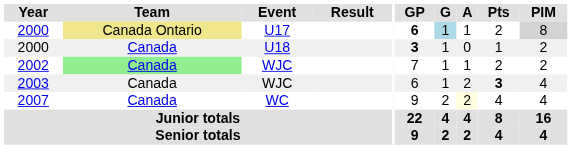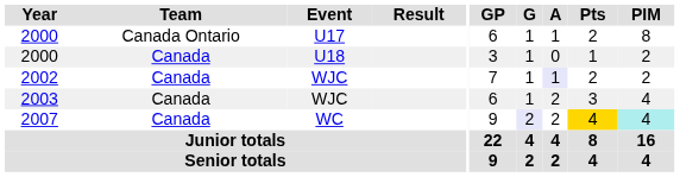2000 / U17 | Team: khaki background -> no background
2000 / U17 | GP: bold -> normal
2000 / U17 | G: lightblue background -> no background
2000 / U17 | PIM: lightgrey background -> no background
2000 / U18 | GP: bold -> normal
2002 | Team: lightgreen background -> no background
2002 | A: no background -> lavender background
2003 | Pts: bold -> normal
2007 | G: no background -> lavender background
2007 | A: lightyellow background -> no background
2007 | Pts: no background -> gold background
2007 | PIM: no background -> paleturquoise background
